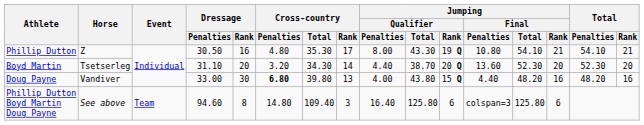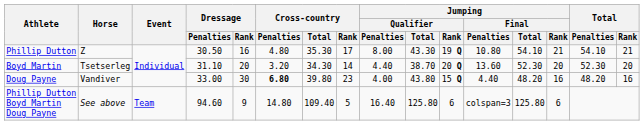Doug Payne | Cross-country / Rank: 13 -> 23
Phillip Dutton Boyd Martin Doug Payne | Dressage / Rank: 8 -> 9
Phillip Dutton Boyd Martin Doug Payne | Cross-country / Rank: 3 -> 5
